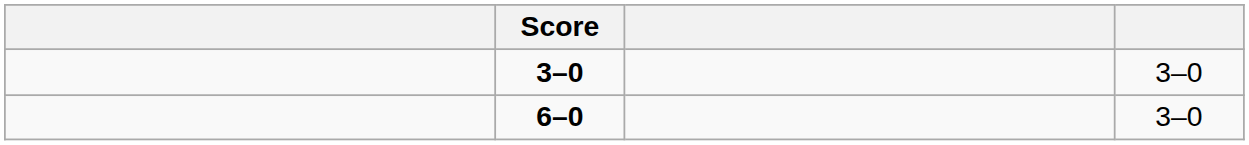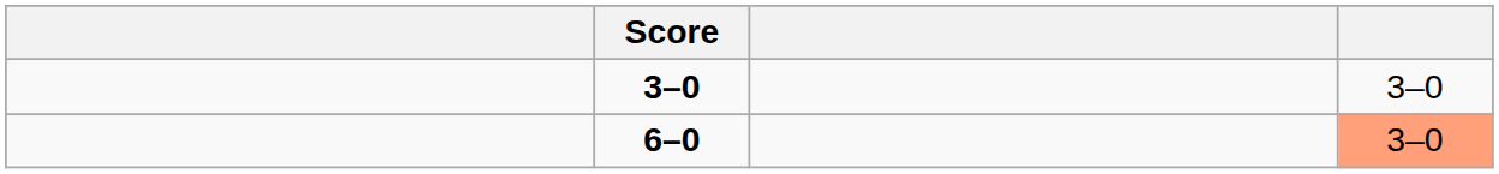6–0 | column 4: no background -> lightsalmon background
